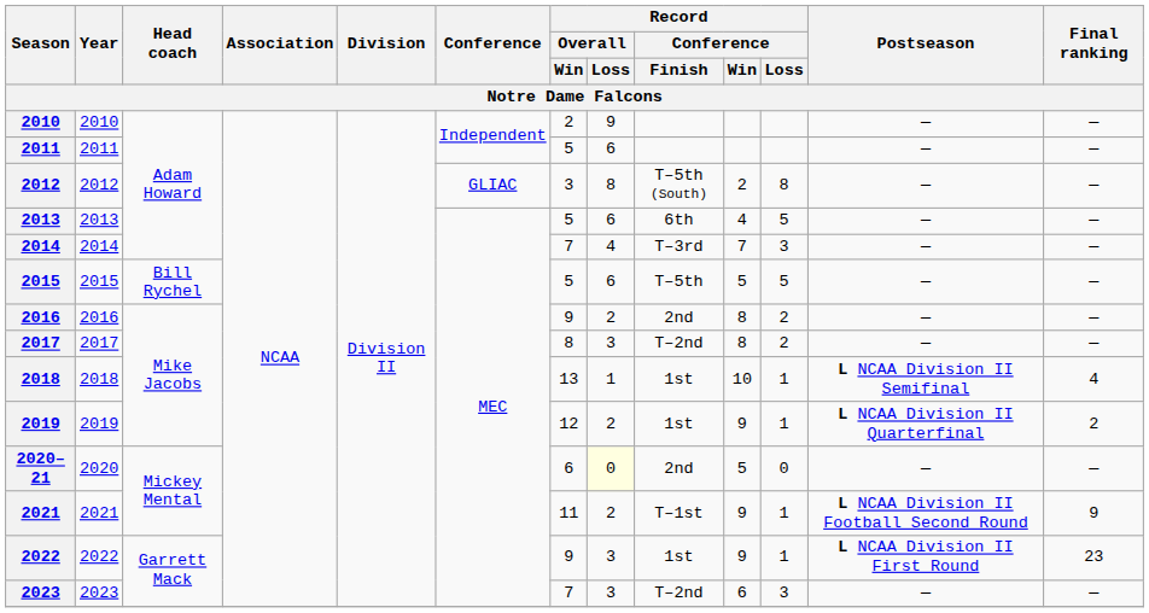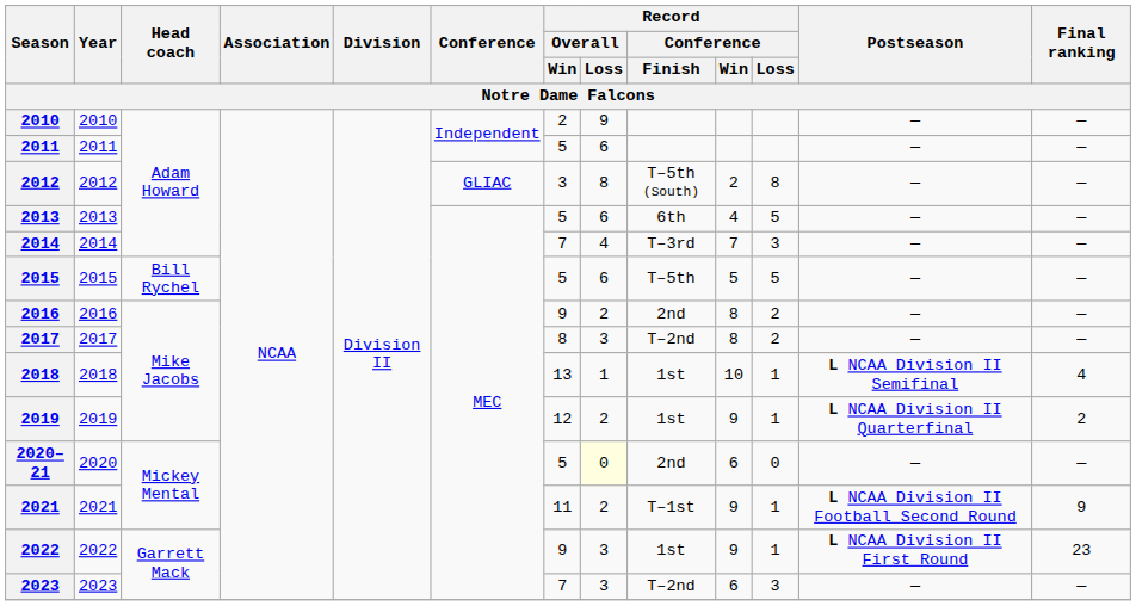2020–21 | Record / Overall / Win: 6 -> 5
2020–21 | Record / Conference / Win: 5 -> 6
